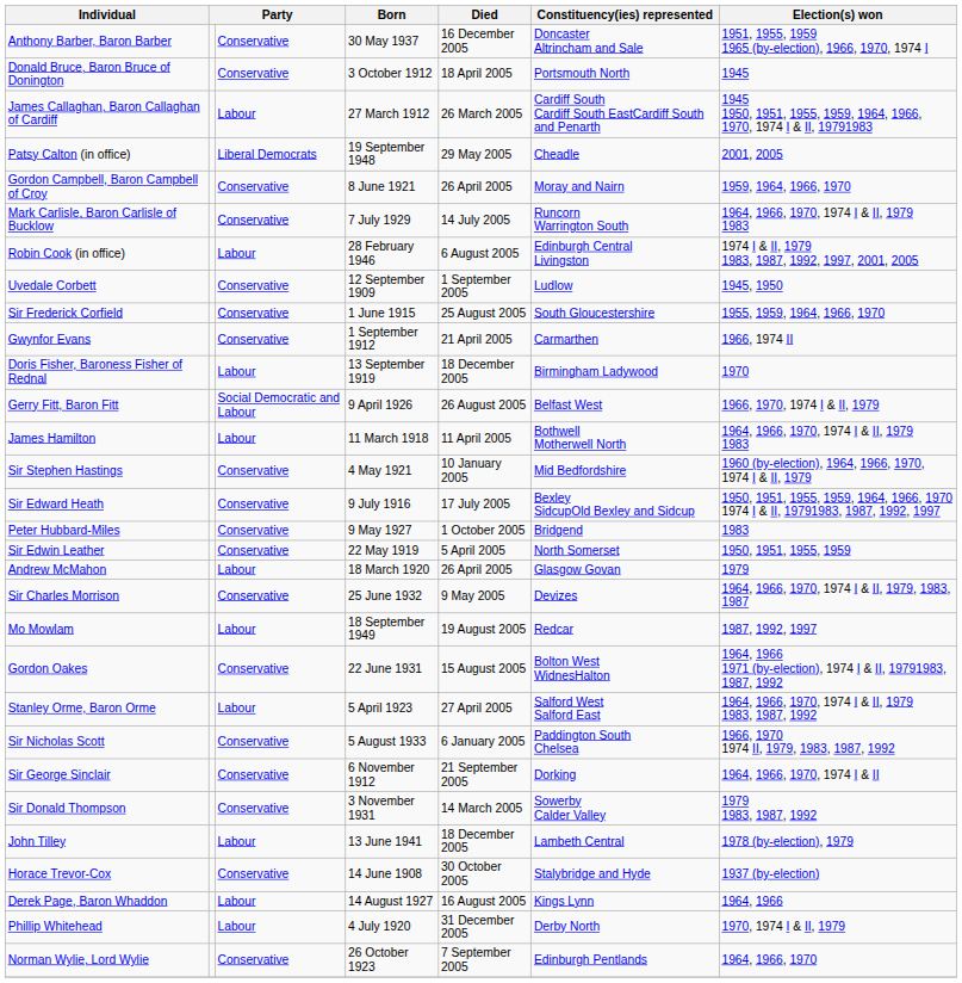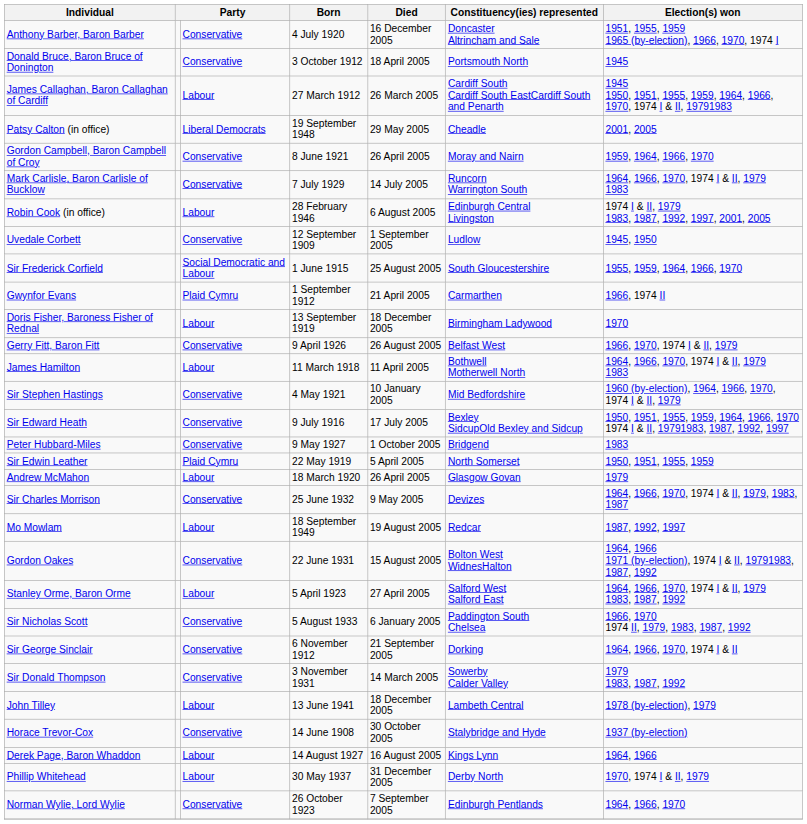Anthony Barber, Baron Barber | Born: 30 May 1937 -> 4 July 1920
Sir Frederick Corfield | column 3: Conservative -> Social Democratic and Labour
Gwynfor Evans | column 3: Conservative -> Plaid Cymru
Gerry Fitt, Baron Fitt | column 3: Social Democratic and Labour -> Conservative
Sir Edwin Leather | column 3: Conservative -> Plaid Cymru
Phillip Whitehead | Born: 4 July 1920 -> 30 May 1937
